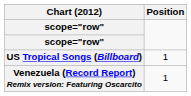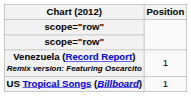rows swapped: US Tropical Songs (Billboard) <-> Venezuela (Record Report) Remix version: Featuring Oscarcito
